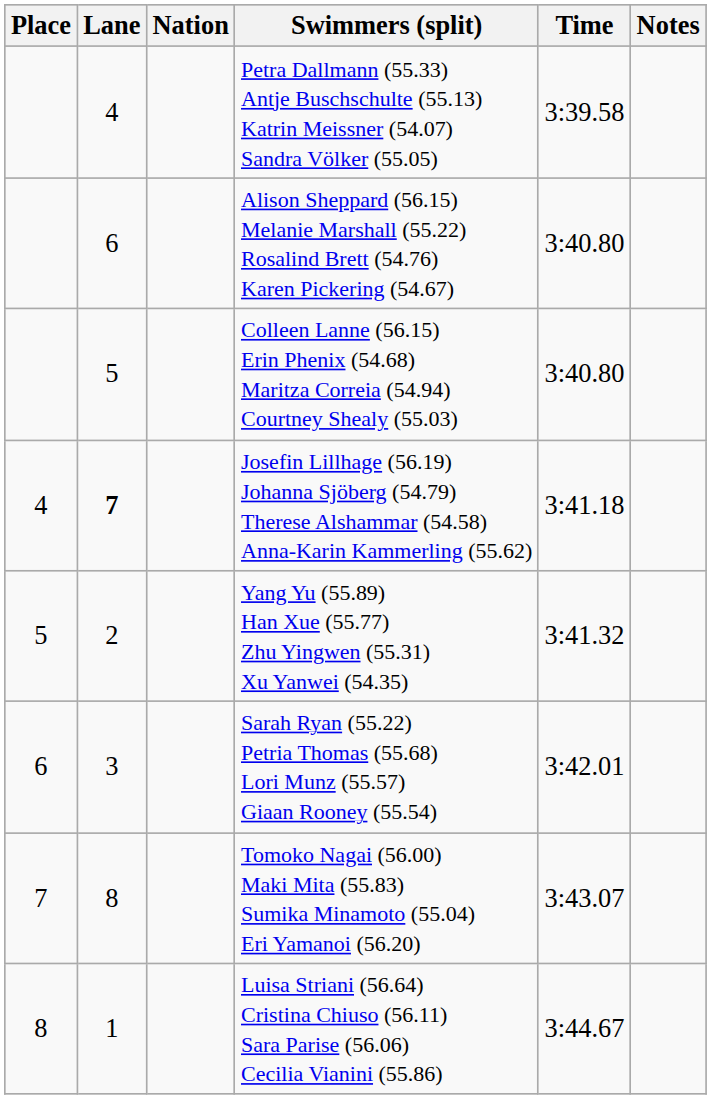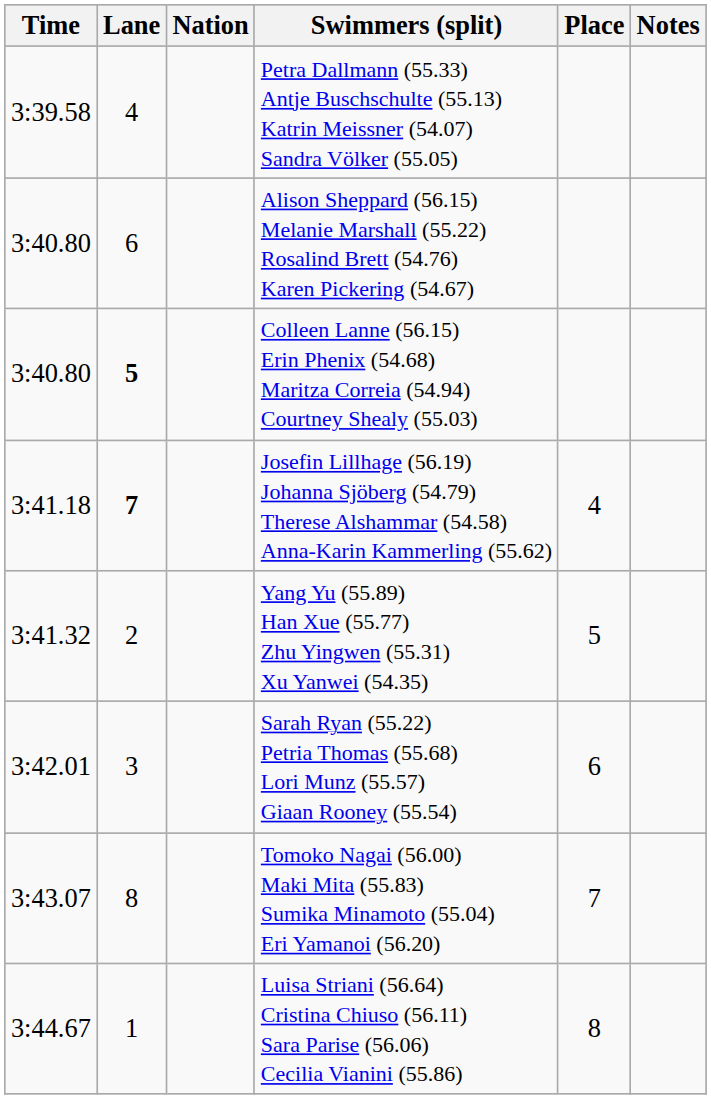columns swapped: Place <-> Time
row 4 | Lane: normal -> bold
